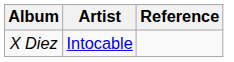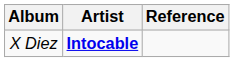X Diez | Artist: normal -> bold
